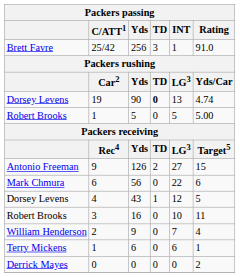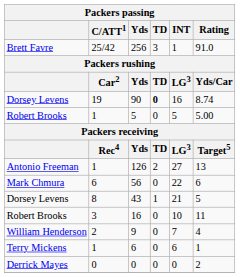90 | INT: 13 -> 16
90 | Rating: 4.74 -> 8.74
126 | C/ATT1: 9 -> 1
126 | Rating: 15 -> 13
43 | C/ATT1: 4 -> 8
43 | INT: 12 -> 21
